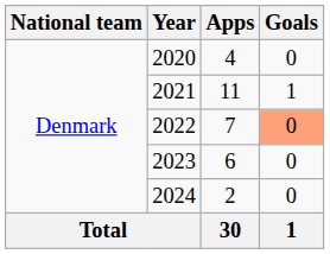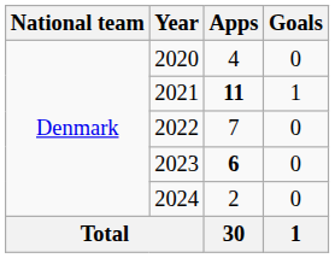2021 | Apps: normal -> bold
2022 | Goals: lightsalmon background -> no background
2023 | Apps: normal -> bold
